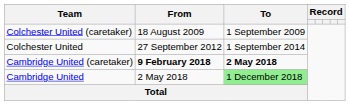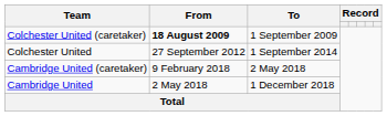Colchester United (caretaker) | From: normal -> bold
Cambridge United (caretaker) | From: bold -> normal
Cambridge United (caretaker) | To: bold -> normal
Cambridge United | To: lightgreen background -> no background
